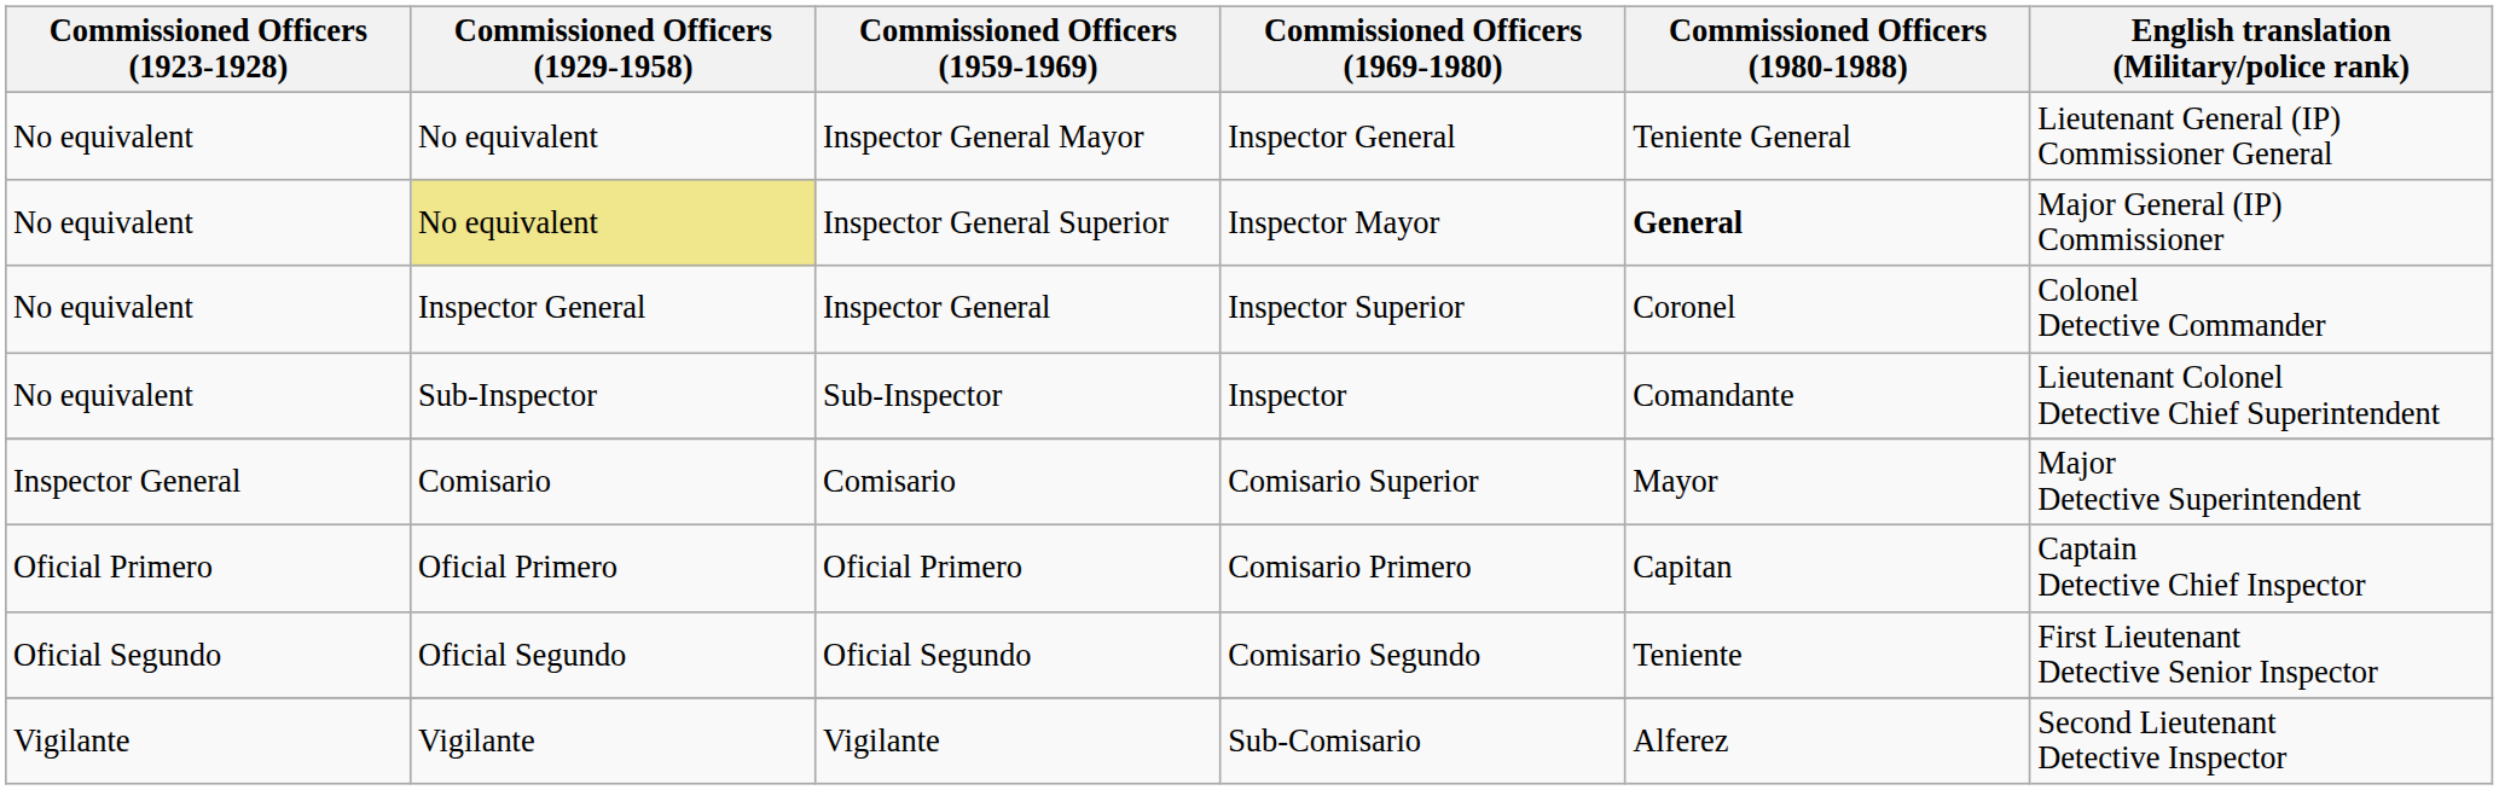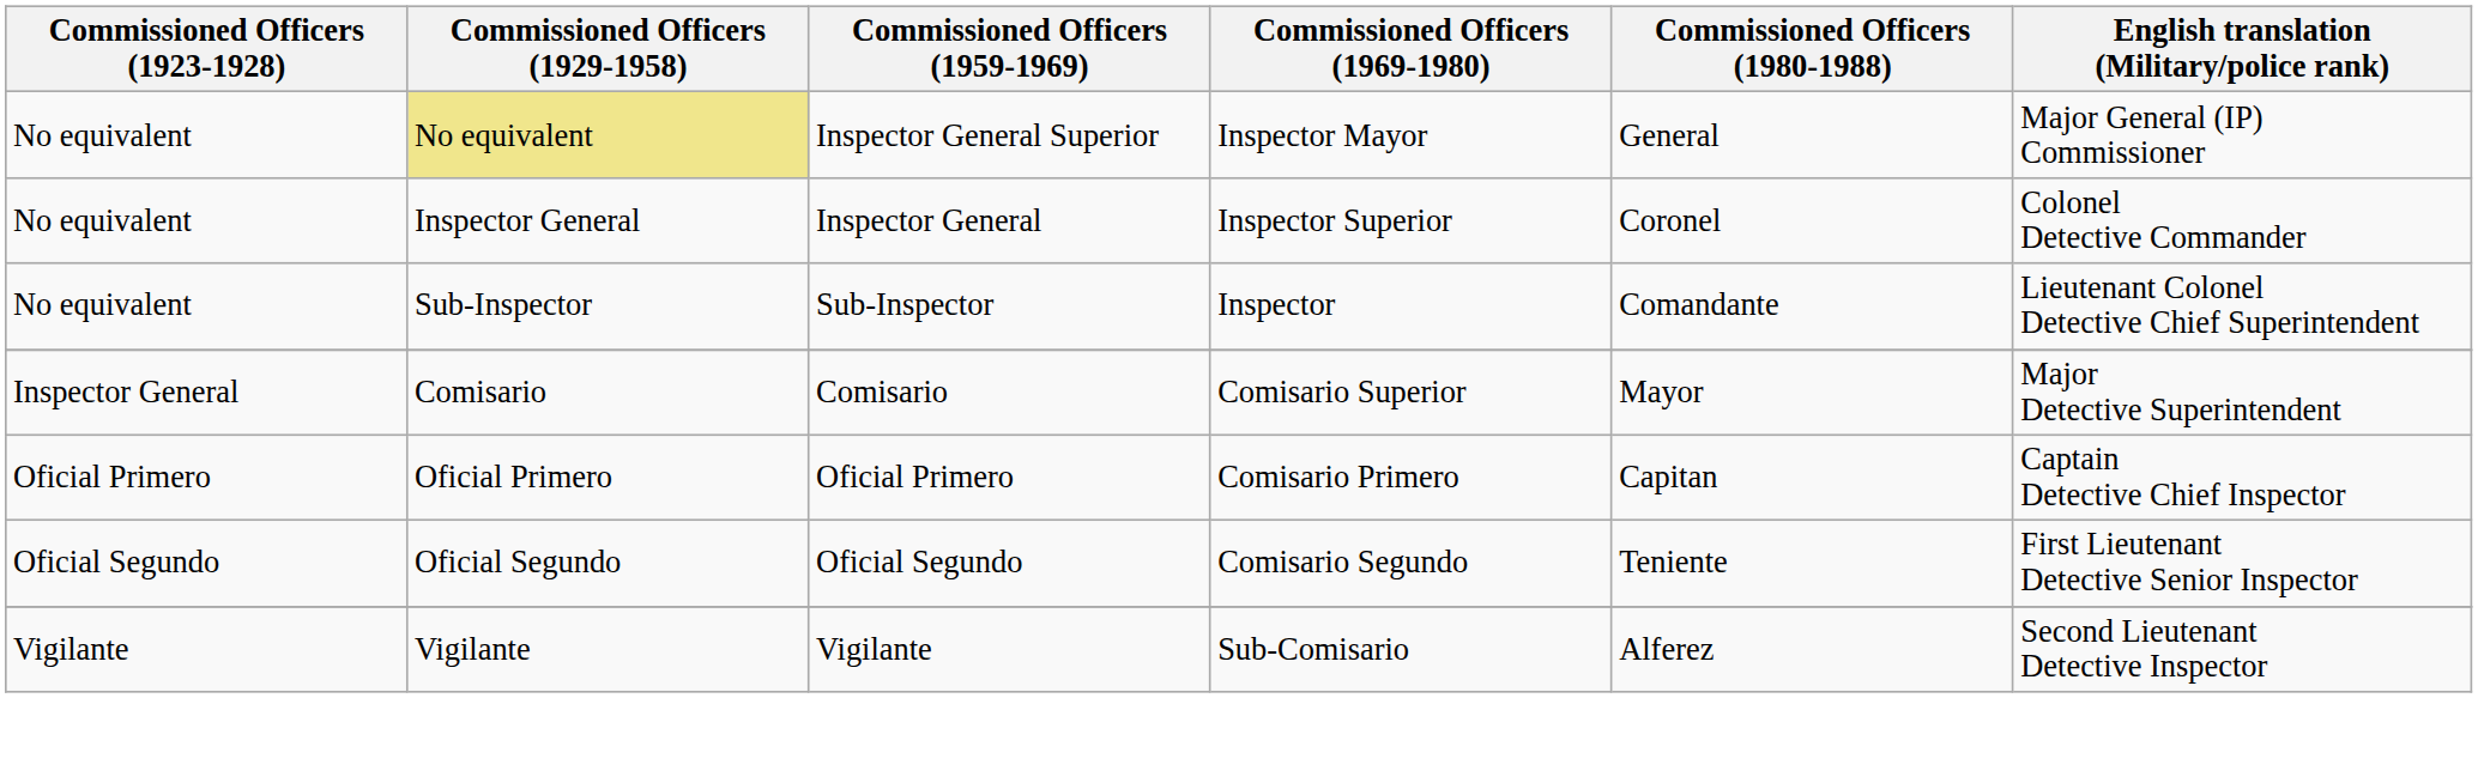- row: No equivalent | No equivalent | Inspector General Mayor | Inspector General | Teniente General | Lieutenant General (IP) Commissioner General
Inspector General Superior | Commissioned Officers (1980-1988): bold -> normal
